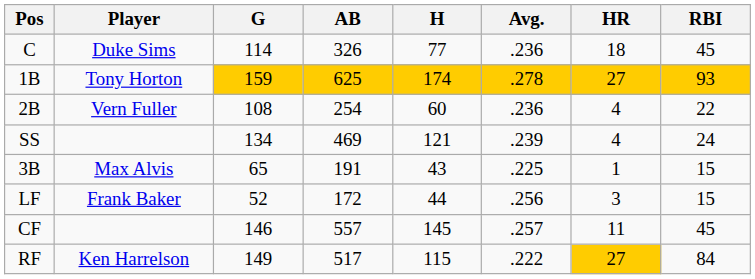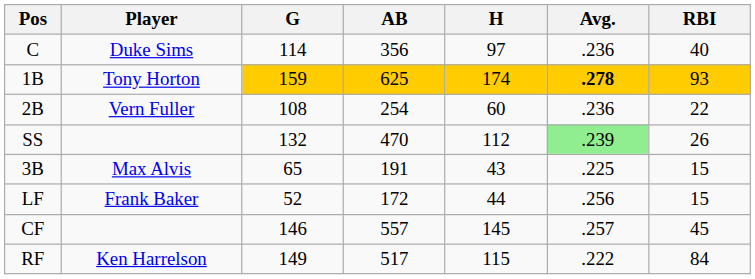- column: HR | 18 | 27 | 4 | 4 | 1 | 3 | 11 | 27
C | AB: 326 -> 356
C | H: 77 -> 97
C | RBI: 45 -> 40
1B | Avg.: normal -> bold
SS | G: 134 -> 132
SS | AB: 469 -> 470
SS | H: 121 -> 112
SS | Avg.: no background -> lightgreen background
SS | RBI: 24 -> 26
